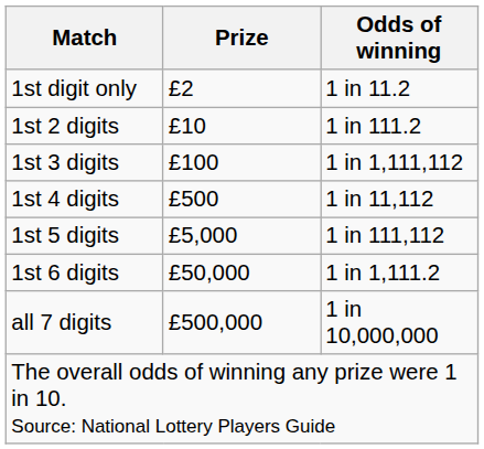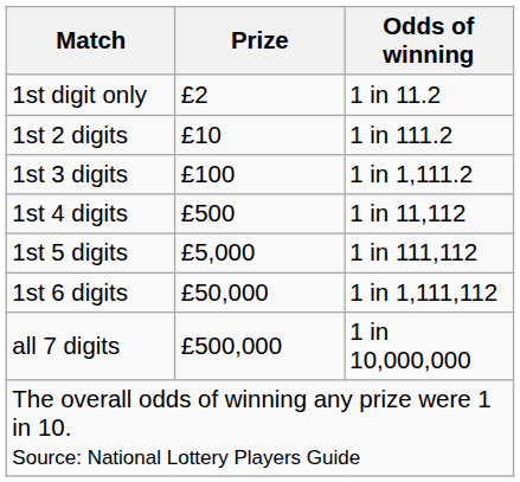1st 3 digits | Odds of winning: 1 in 1,111,112 -> 1 in 1,111.2
1st 6 digits | Odds of winning: 1 in 1,111.2 -> 1 in 1,111,112
